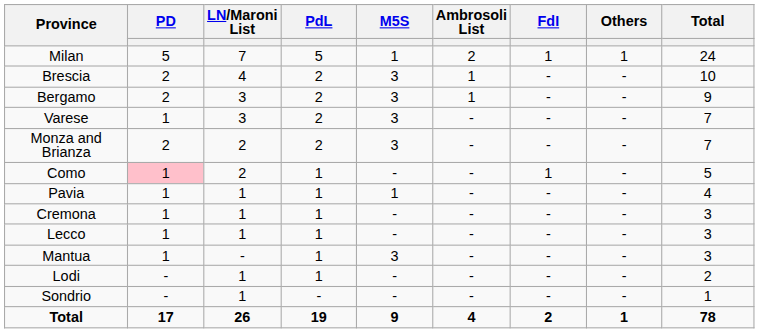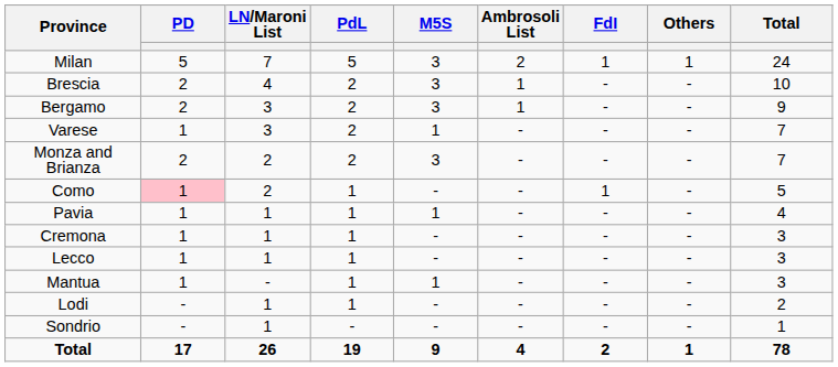Milan | M5S: 1 -> 3
Varese | M5S: 3 -> 1
Mantua | M5S: 3 -> 1
